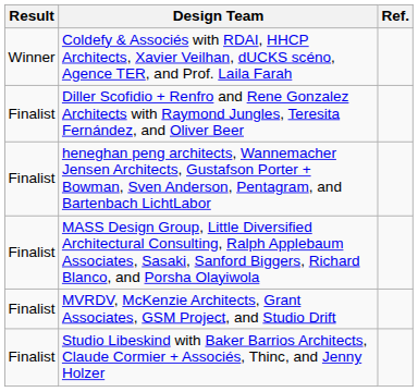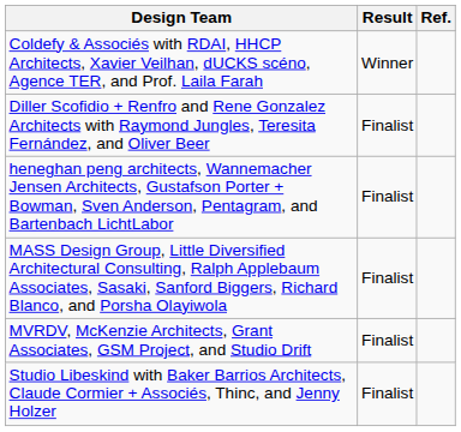columns swapped: Design Team <-> Result
